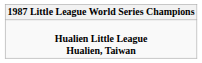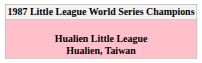row 2 | column 1: no background -> pink background
